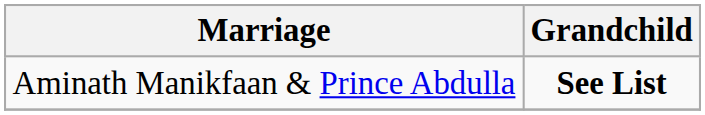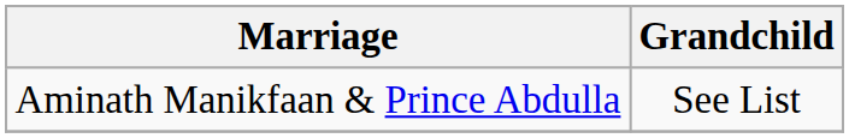Aminath Manikfaan & Prince Abdulla | Grandchild: bold -> normal
